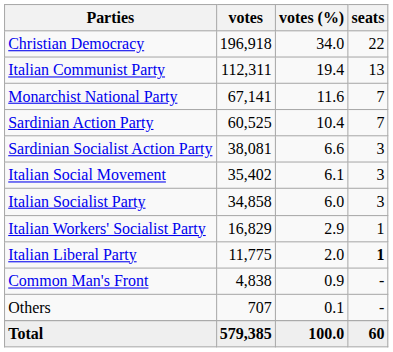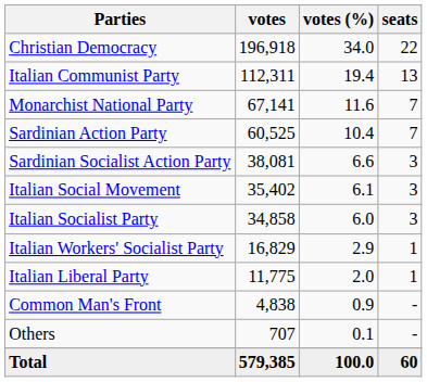Italian Liberal Party | seats: bold -> normal
